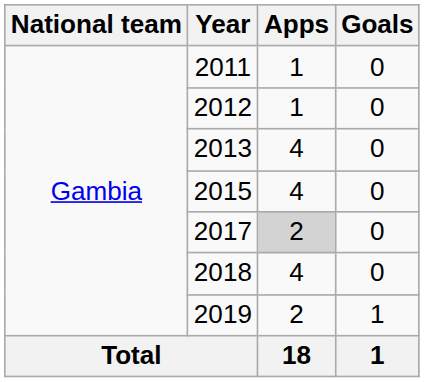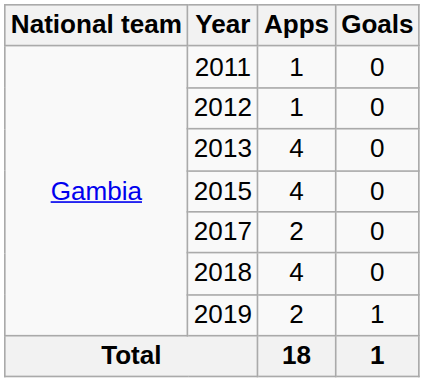2017 | Apps: lightgrey background -> no background
